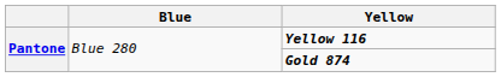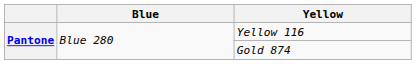Yellow 116 | Yellow: bold -> normal
Gold 874 | Yellow: bold -> normal
